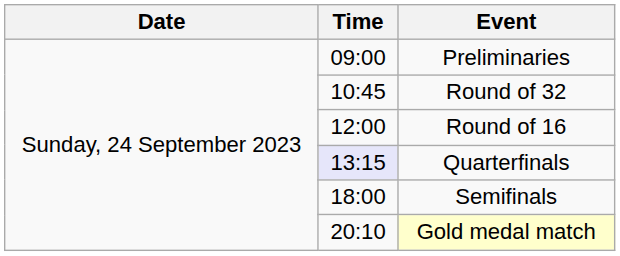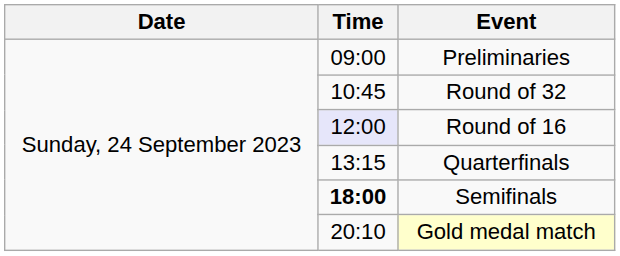Round of 16 | Time: no background -> lavender background
Quarterfinals | Time: lavender background -> no background
Semifinals | Time: normal -> bold
